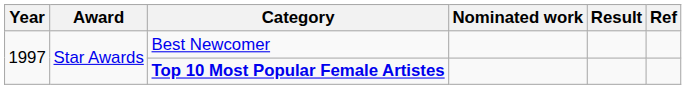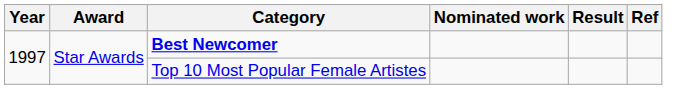Best Newcomer | Category: normal -> bold
Top 10 Most Popular Female Artistes | Category: bold -> normal
